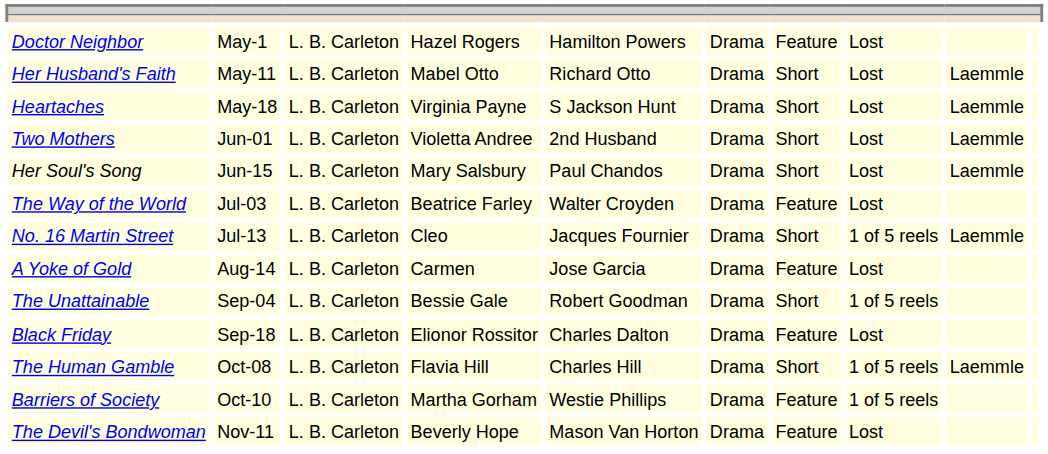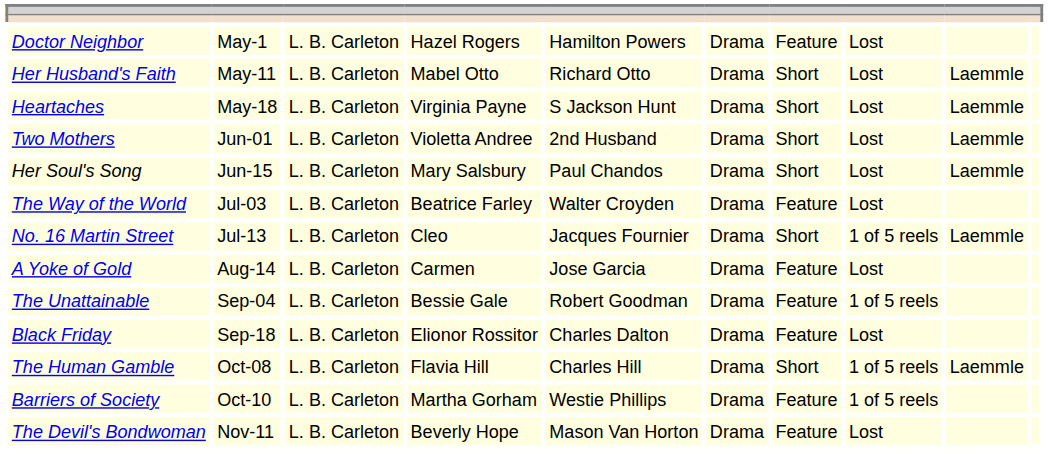The Unattainable | column 7: Short -> Feature
